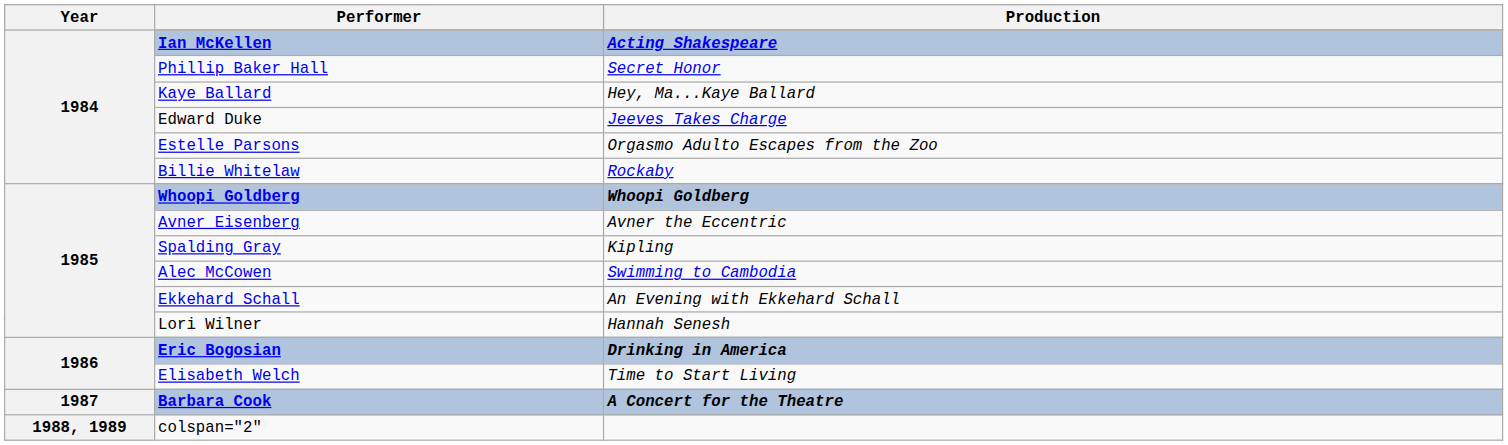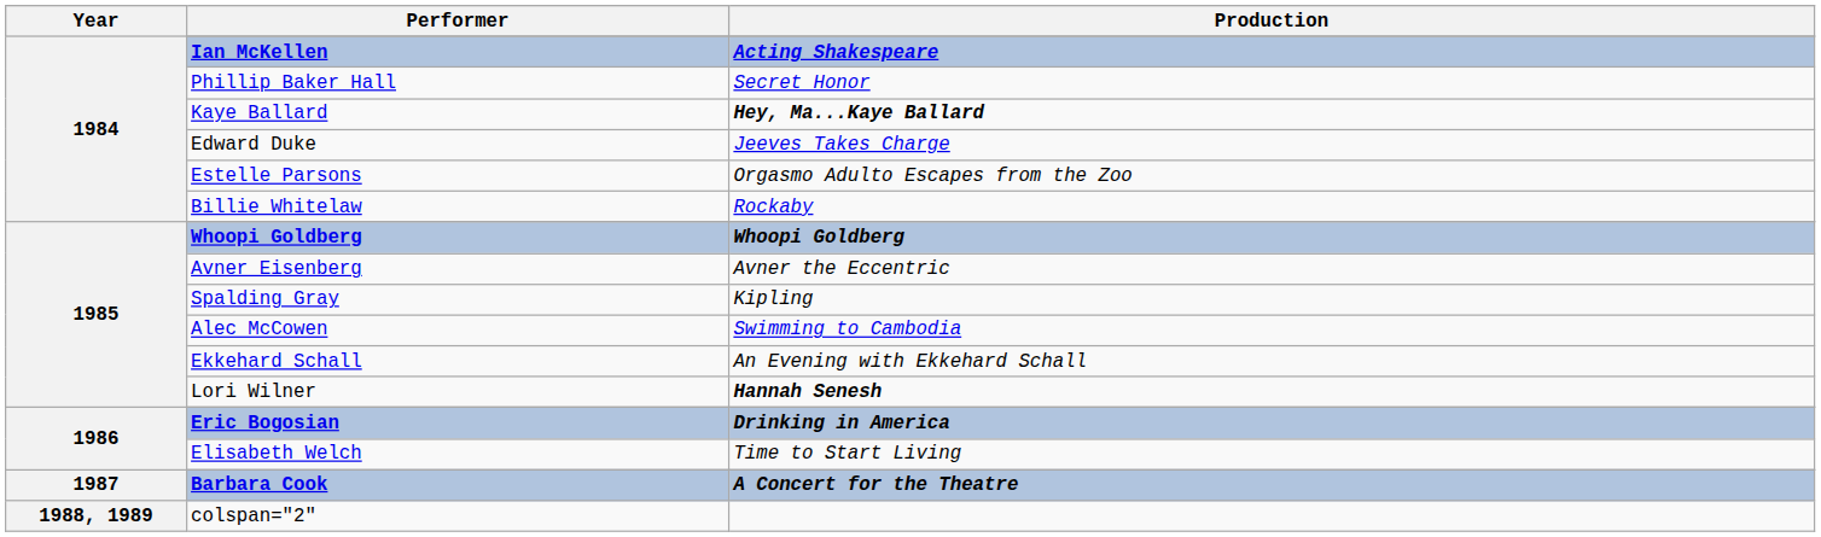Kaye Ballard | Production: normal -> bold
Lori Wilner | Production: normal -> bold
